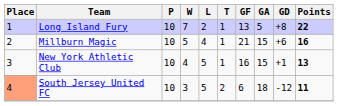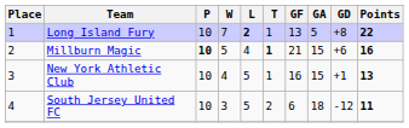Long Island Fury | L: normal -> bold
Millburn Magic | P: normal -> bold
Millburn Magic | T: normal -> bold
South Jersey United FC | Place: lightsalmon background -> no background
